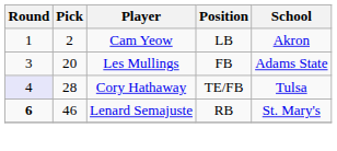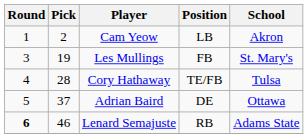Les Mullings | Pick: 20 -> 19
Les Mullings | School: Adams State -> St. Mary's
Cory Hathaway | Round: lavender background -> no background
+ row: 5 | 37 | Adrian Baird | DE | Ottawa
Lenard Semajuste | School: St. Mary's -> Adams State
